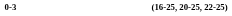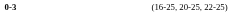row 1 | column 2: bold -> normal
